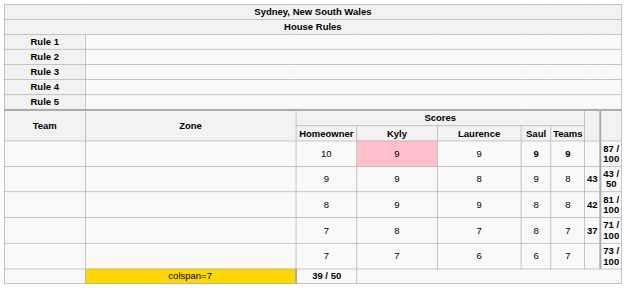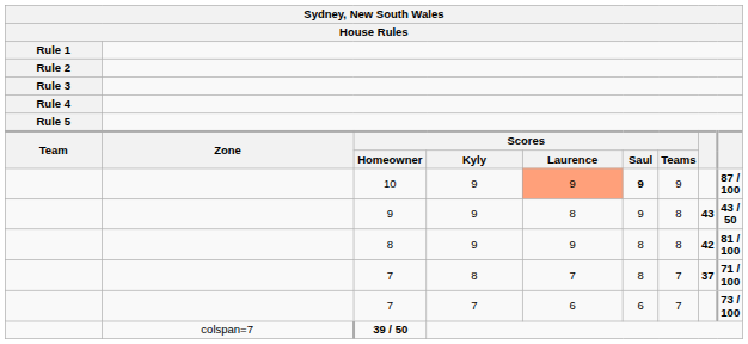10 | column 4: pink background -> no background
10 | column 5: no background -> lightsalmon background
10 | column 7: bold -> normal
39 / 50 | column 2: gold background -> no background
